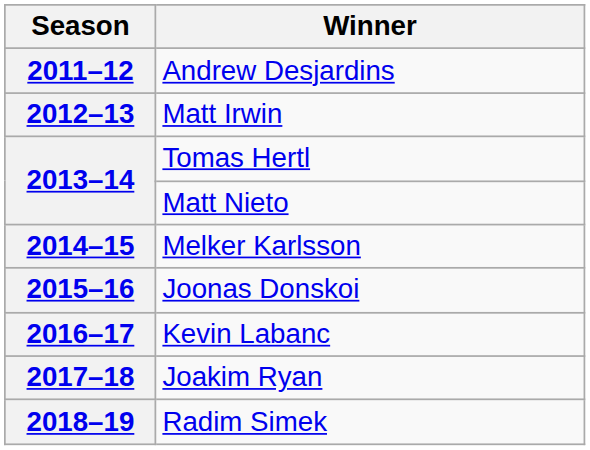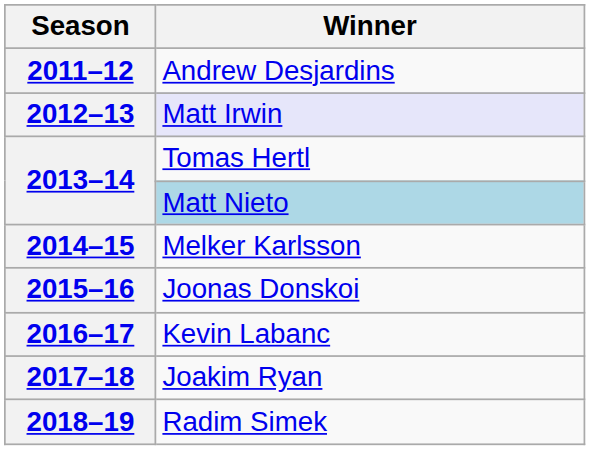Matt Irwin | Winner: no background -> lavender background
Matt Nieto | Winner: no background -> lightblue background
